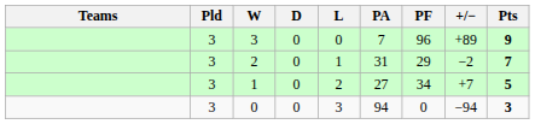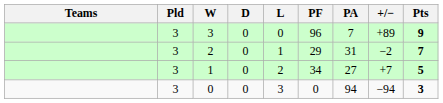columns swapped: PF <-> PA
